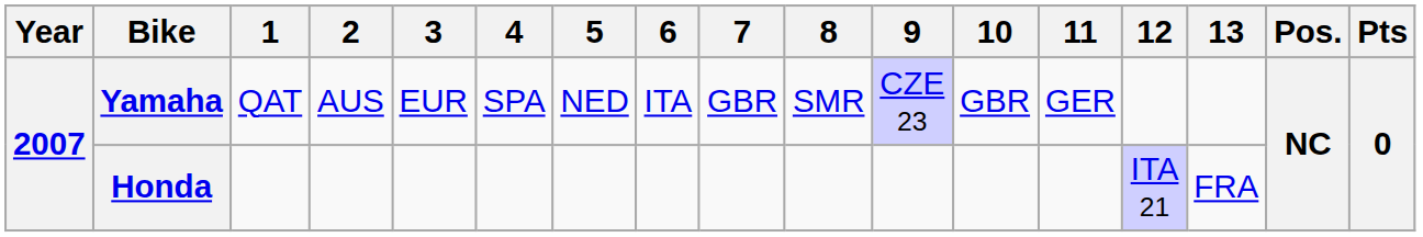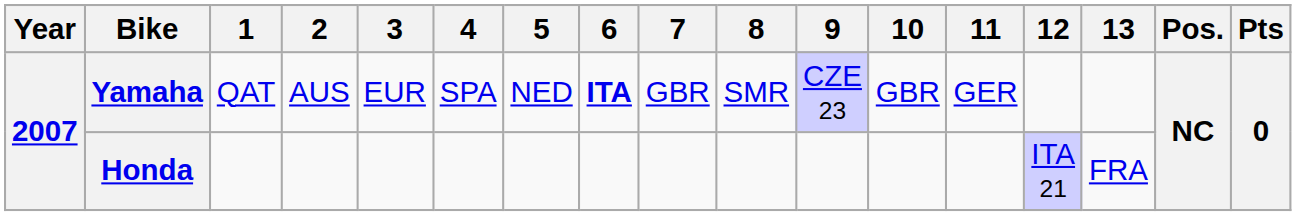Yamaha | 6: normal -> bold
